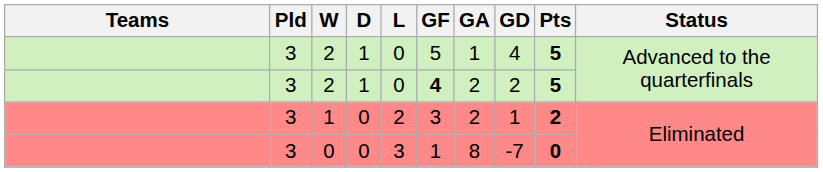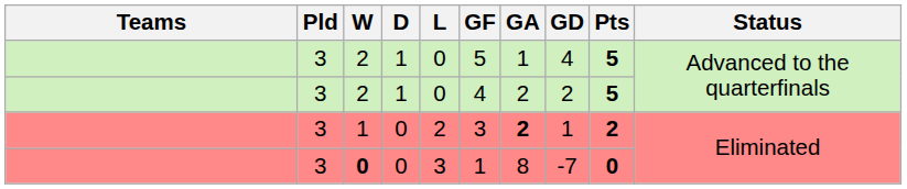row 3 | GF: bold -> normal
row 4 | GA: normal -> bold
row 5 | W: normal -> bold
